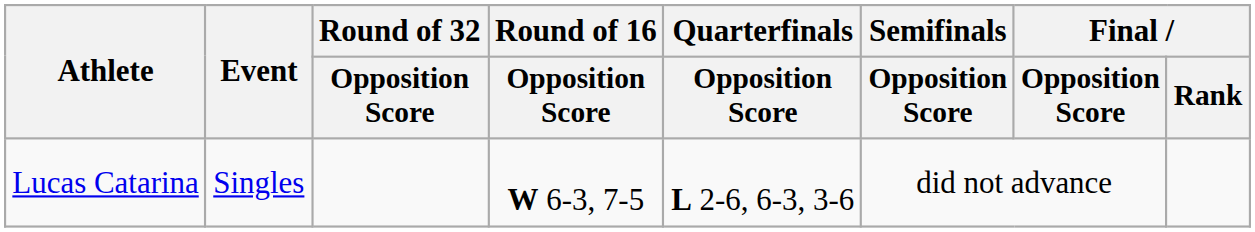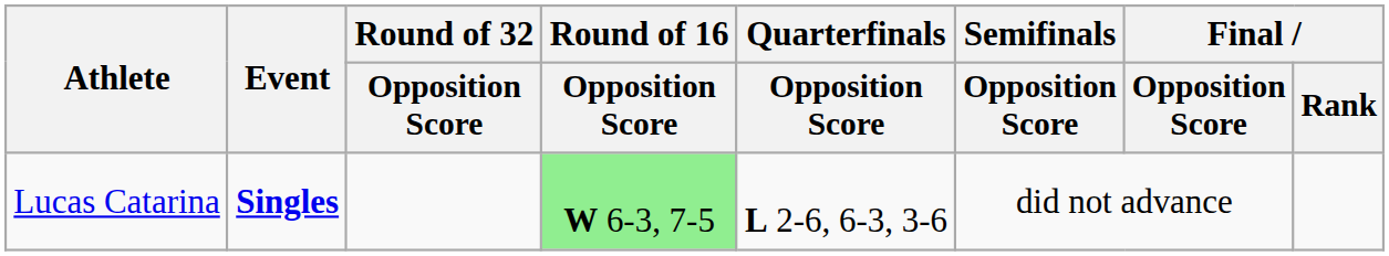Lucas Catarina | Event: normal -> bold
Lucas Catarina | Round of 16 / Opposition Score: no background -> lightgreen background
